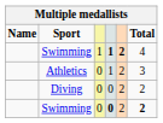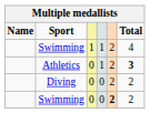Swimming / 1 | column 4: bold -> normal
Swimming / 1 | column 5: bold -> normal
Athletics | Total: normal -> bold
Swimming / 0 | column 4: bold -> normal
Swimming / 0 | column 5: normal -> bold
Swimming / 0 | Total: bold -> normal
